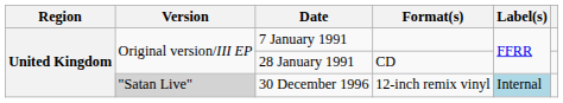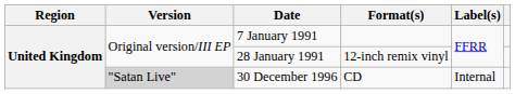28 January 1991 | Format(s): CD -> 12-inch remix vinyl
30 December 1996 | Format(s): 12-inch remix vinyl -> CD
30 December 1996 | Label(s): lightblue background -> no background
